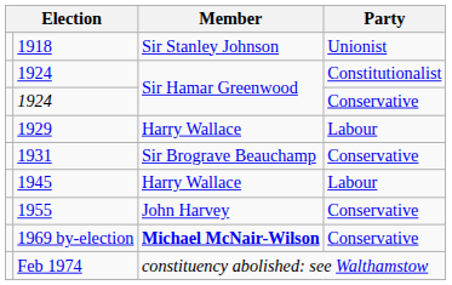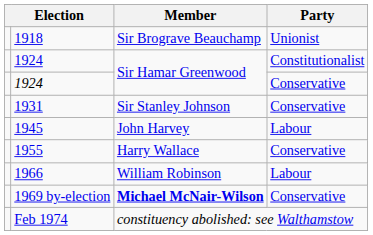1918 | Member: Sir Stanley Johnson -> Sir Brograve Beauchamp
- row: 1929 | Harry Wallace | Labour
1931 | Member: Sir Brograve Beauchamp -> Sir Stanley Johnson
1945 | Member: Harry Wallace -> John Harvey
1955 | Member: John Harvey -> Harry Wallace
+ row: 1966 | William Robinson | Labour
